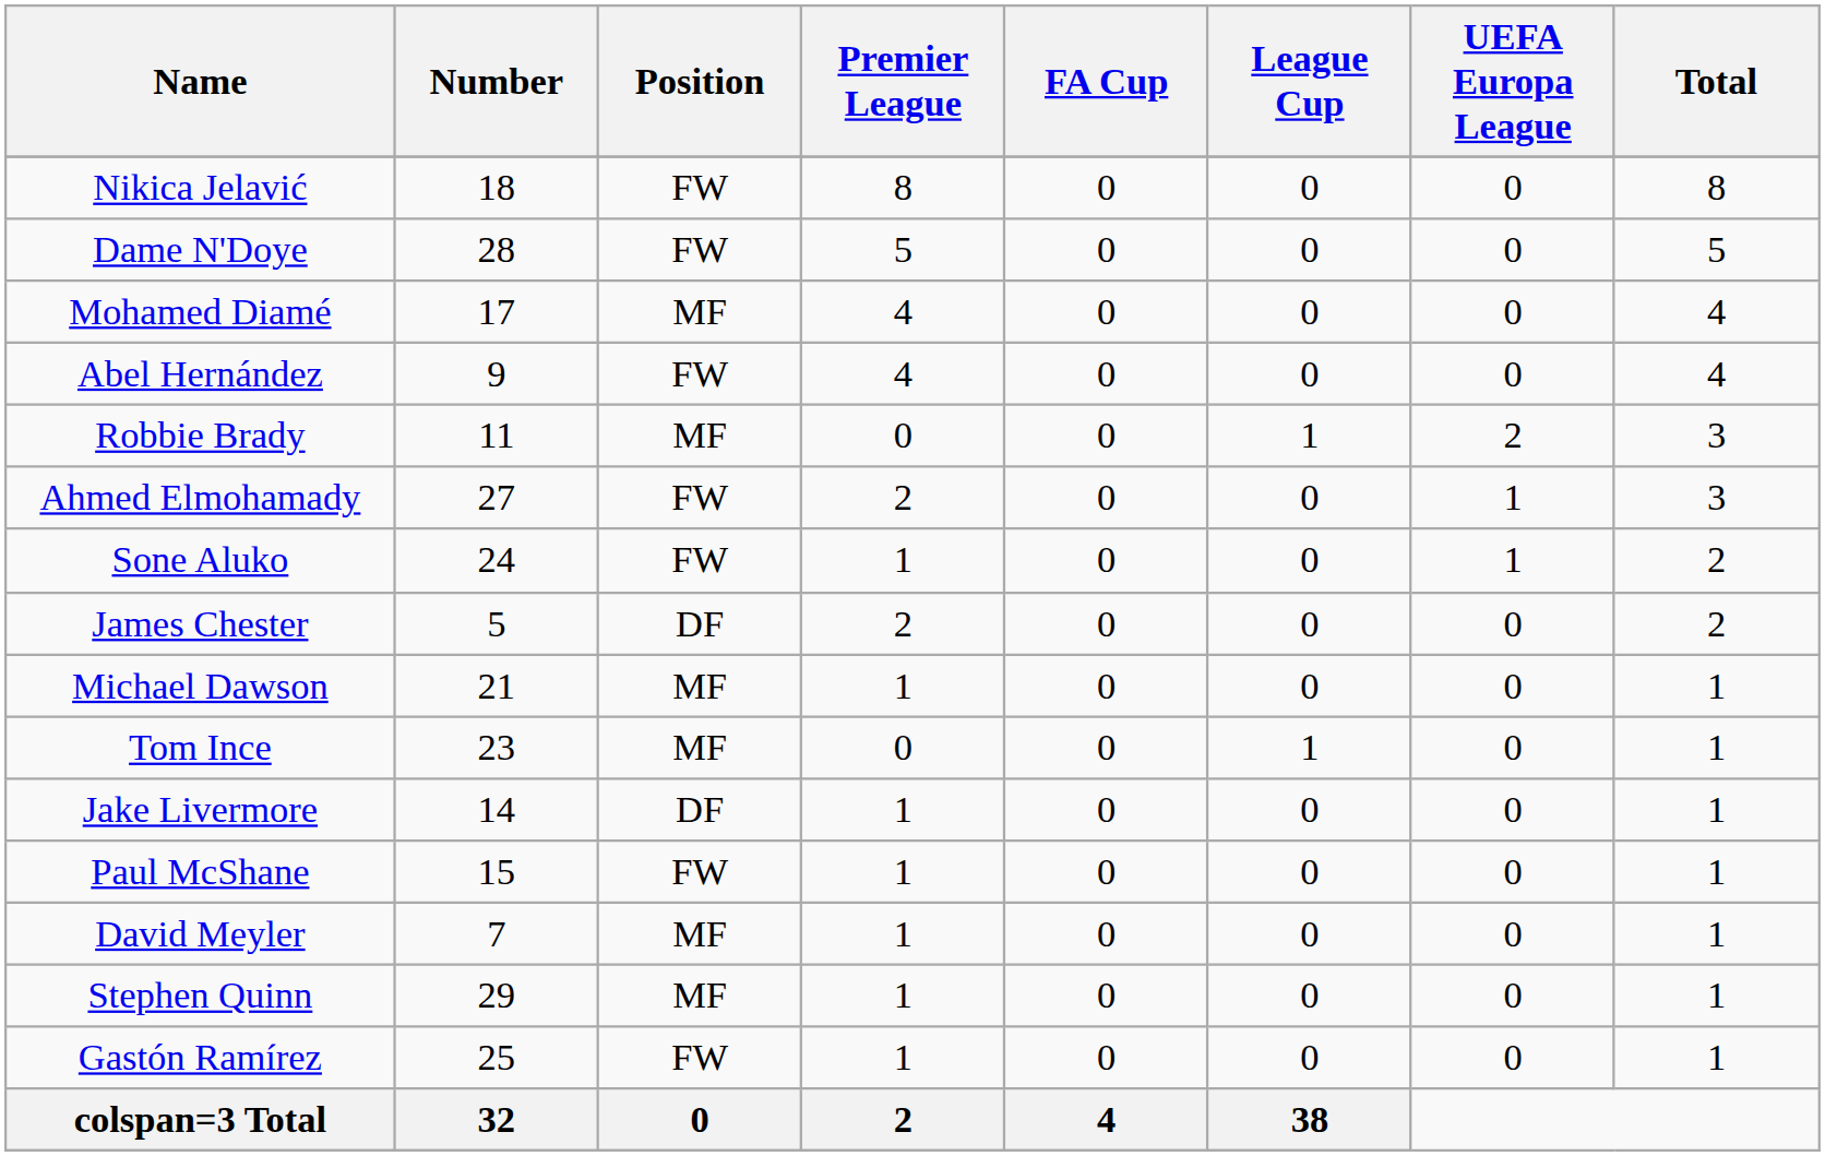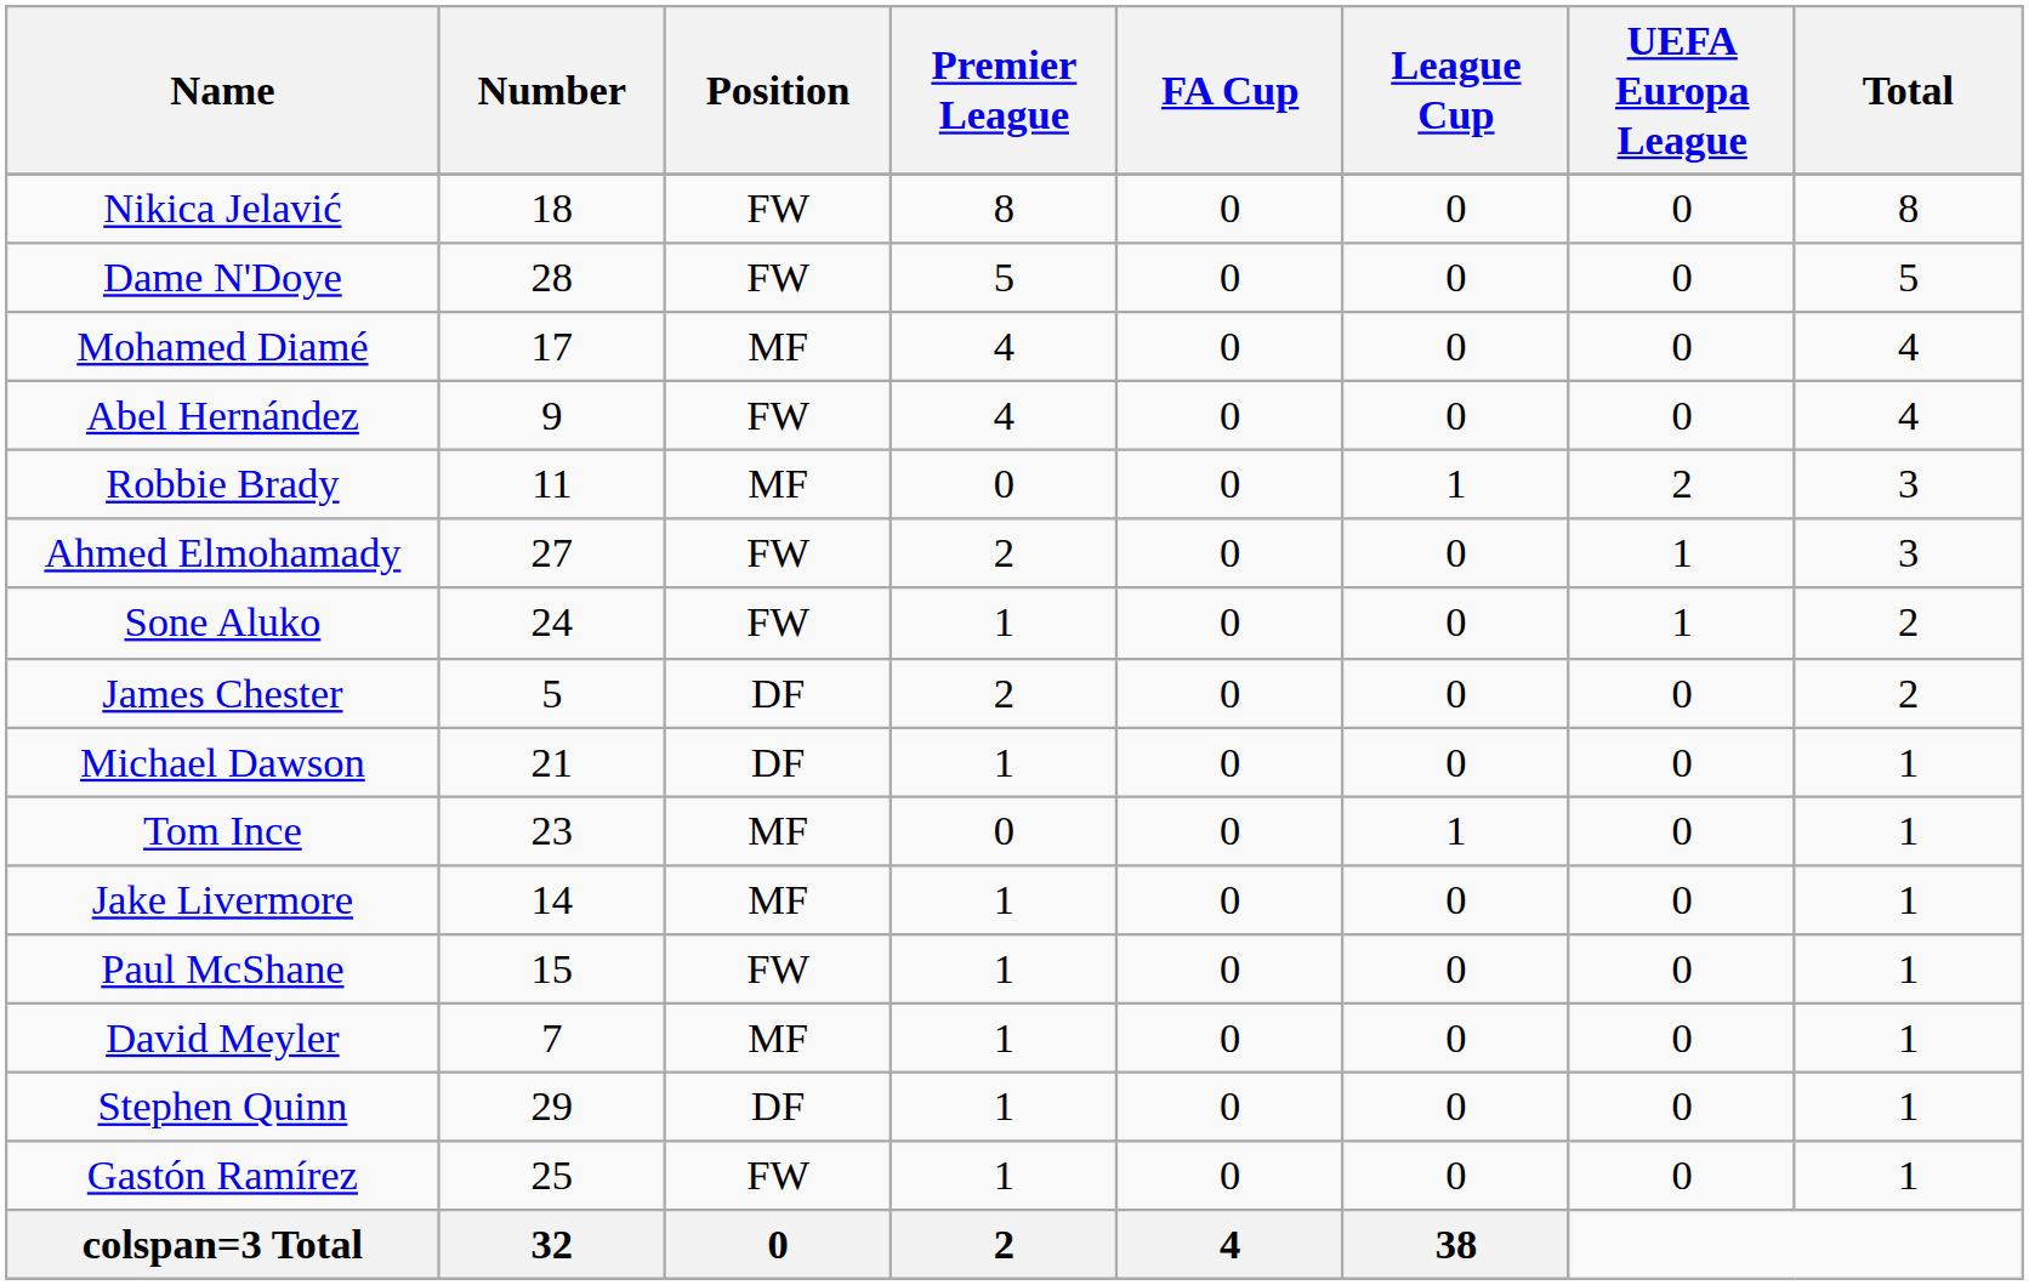Michael Dawson | Position: MF -> DF
Jake Livermore | Position: DF -> MF
Stephen Quinn | Position: MF -> DF
